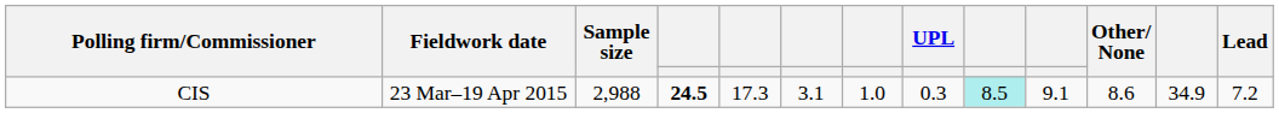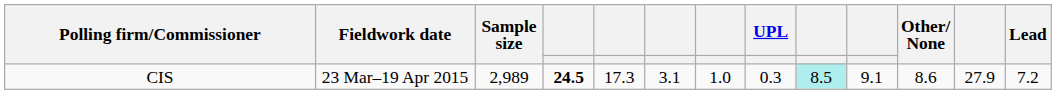CIS | Sample size: 2,988 -> 2,989
CIS | column 12: 34.9 -> 27.9
